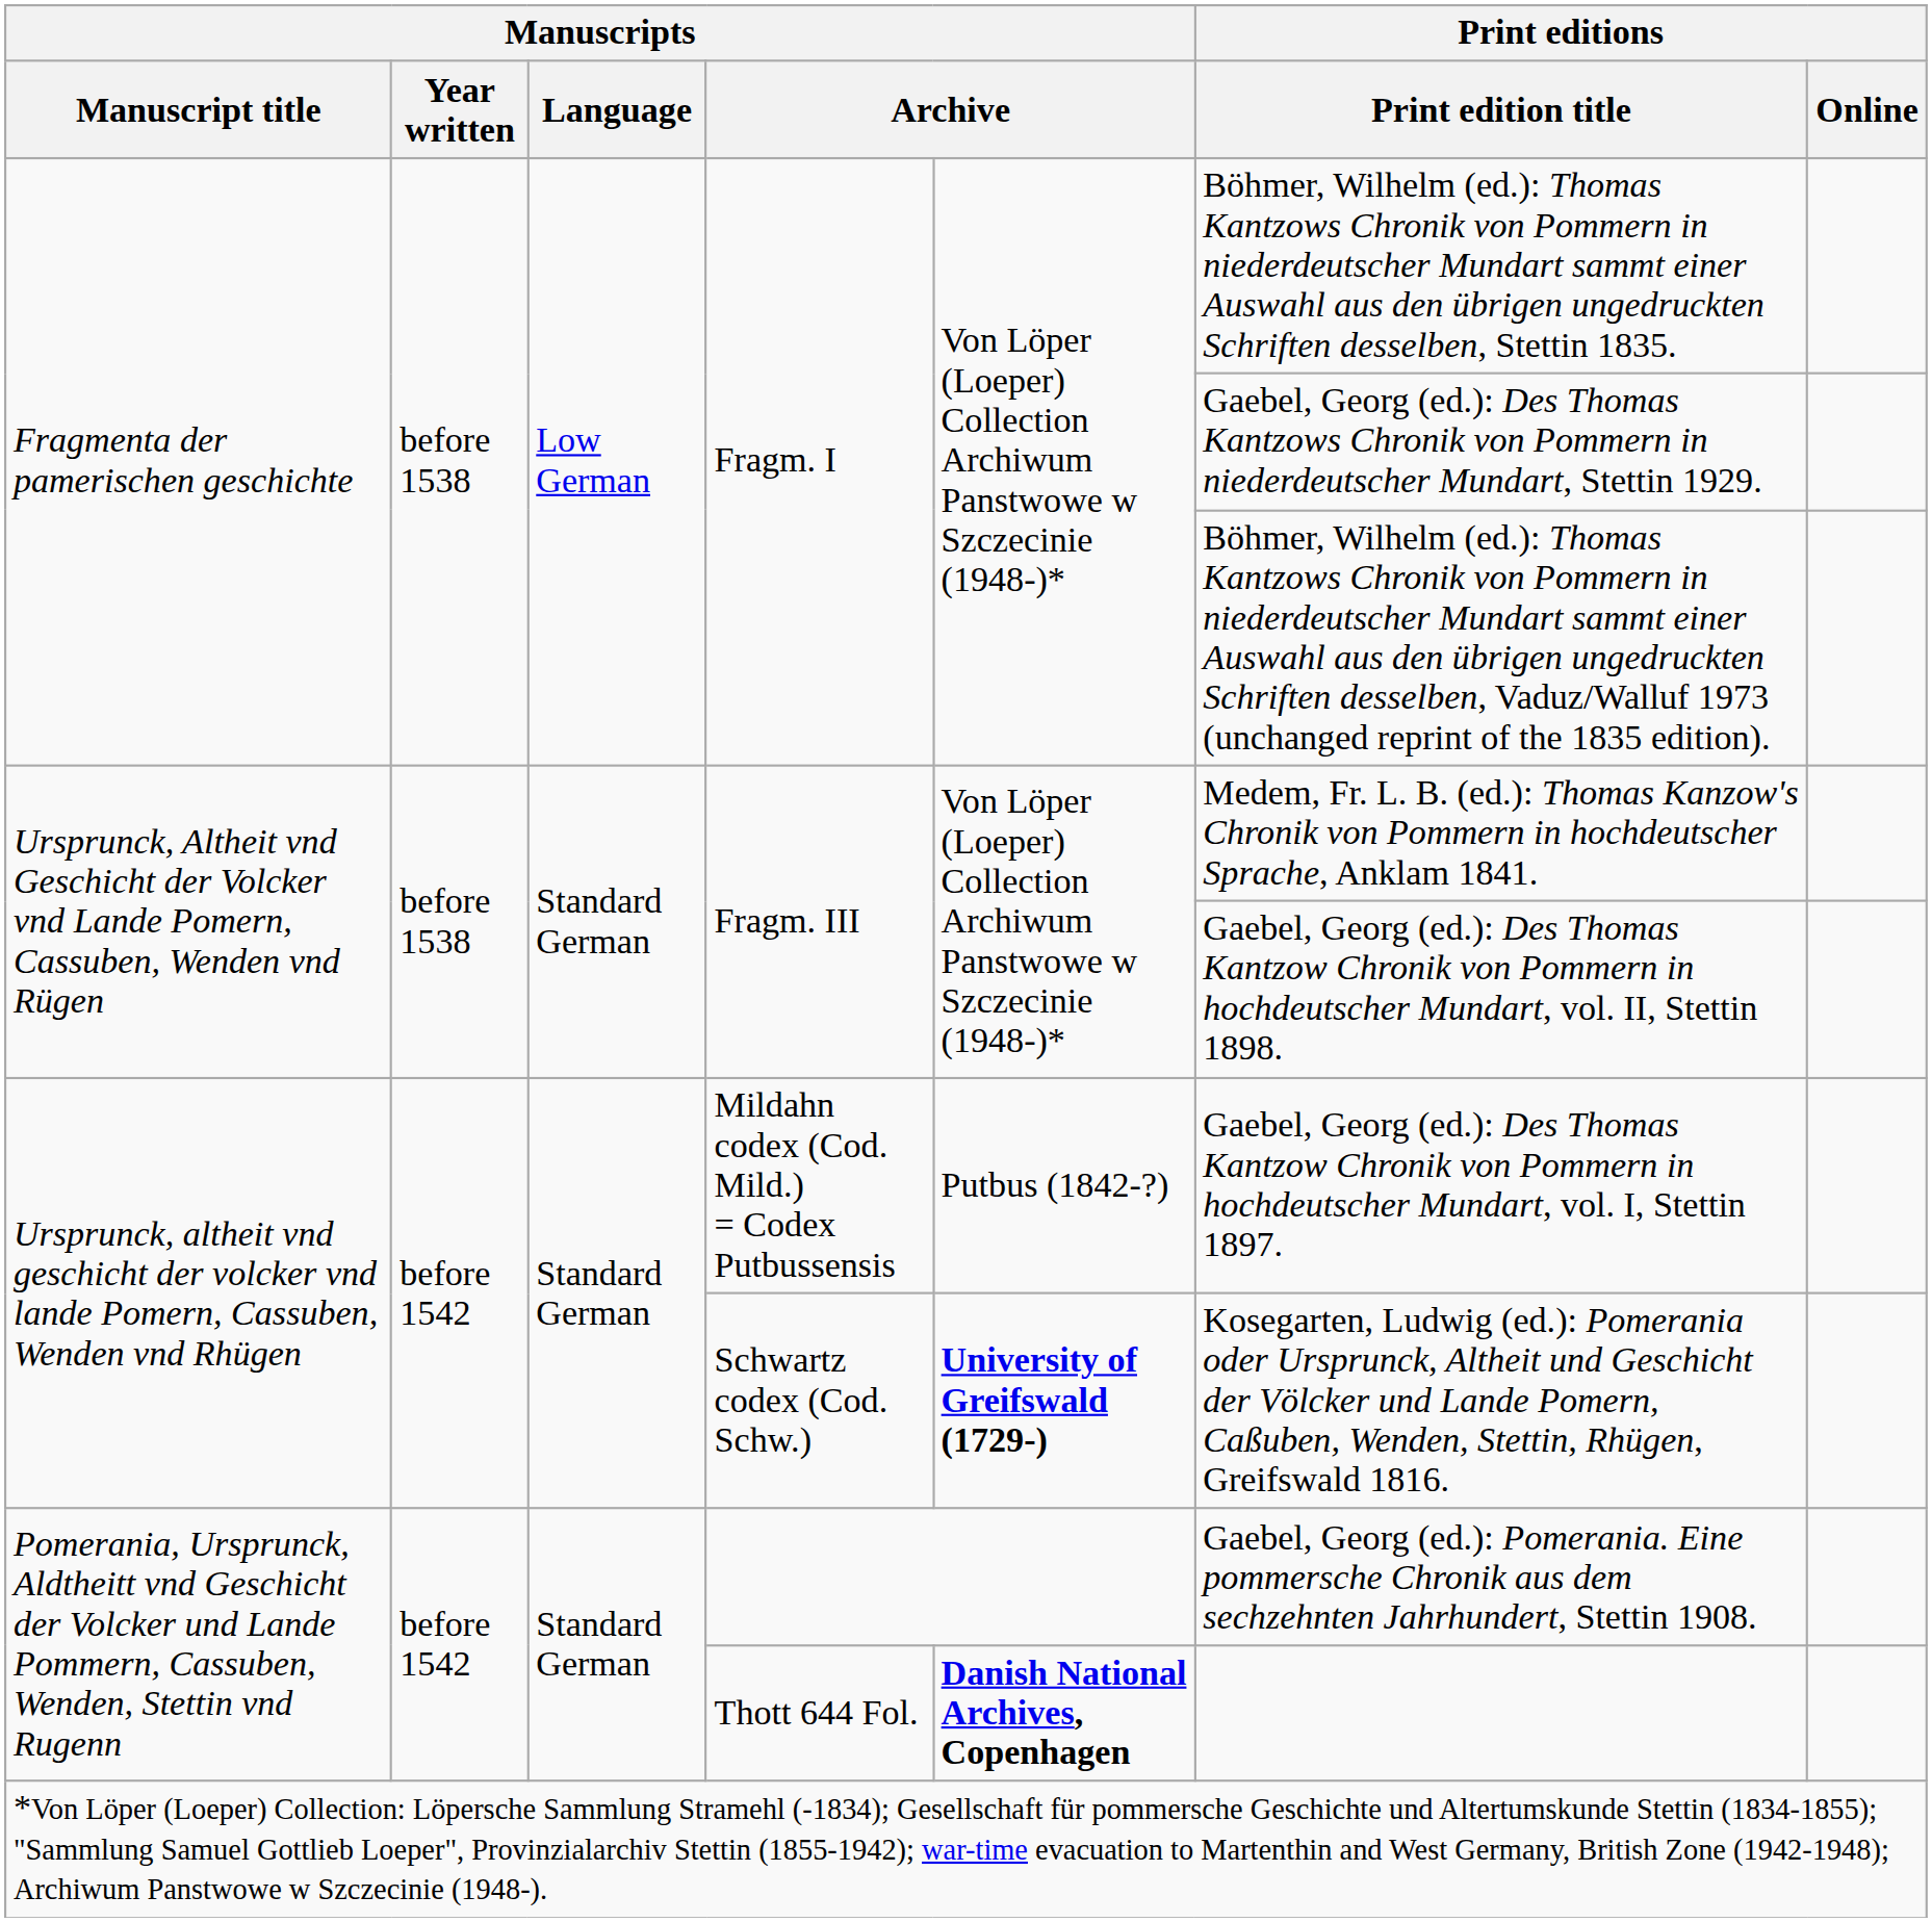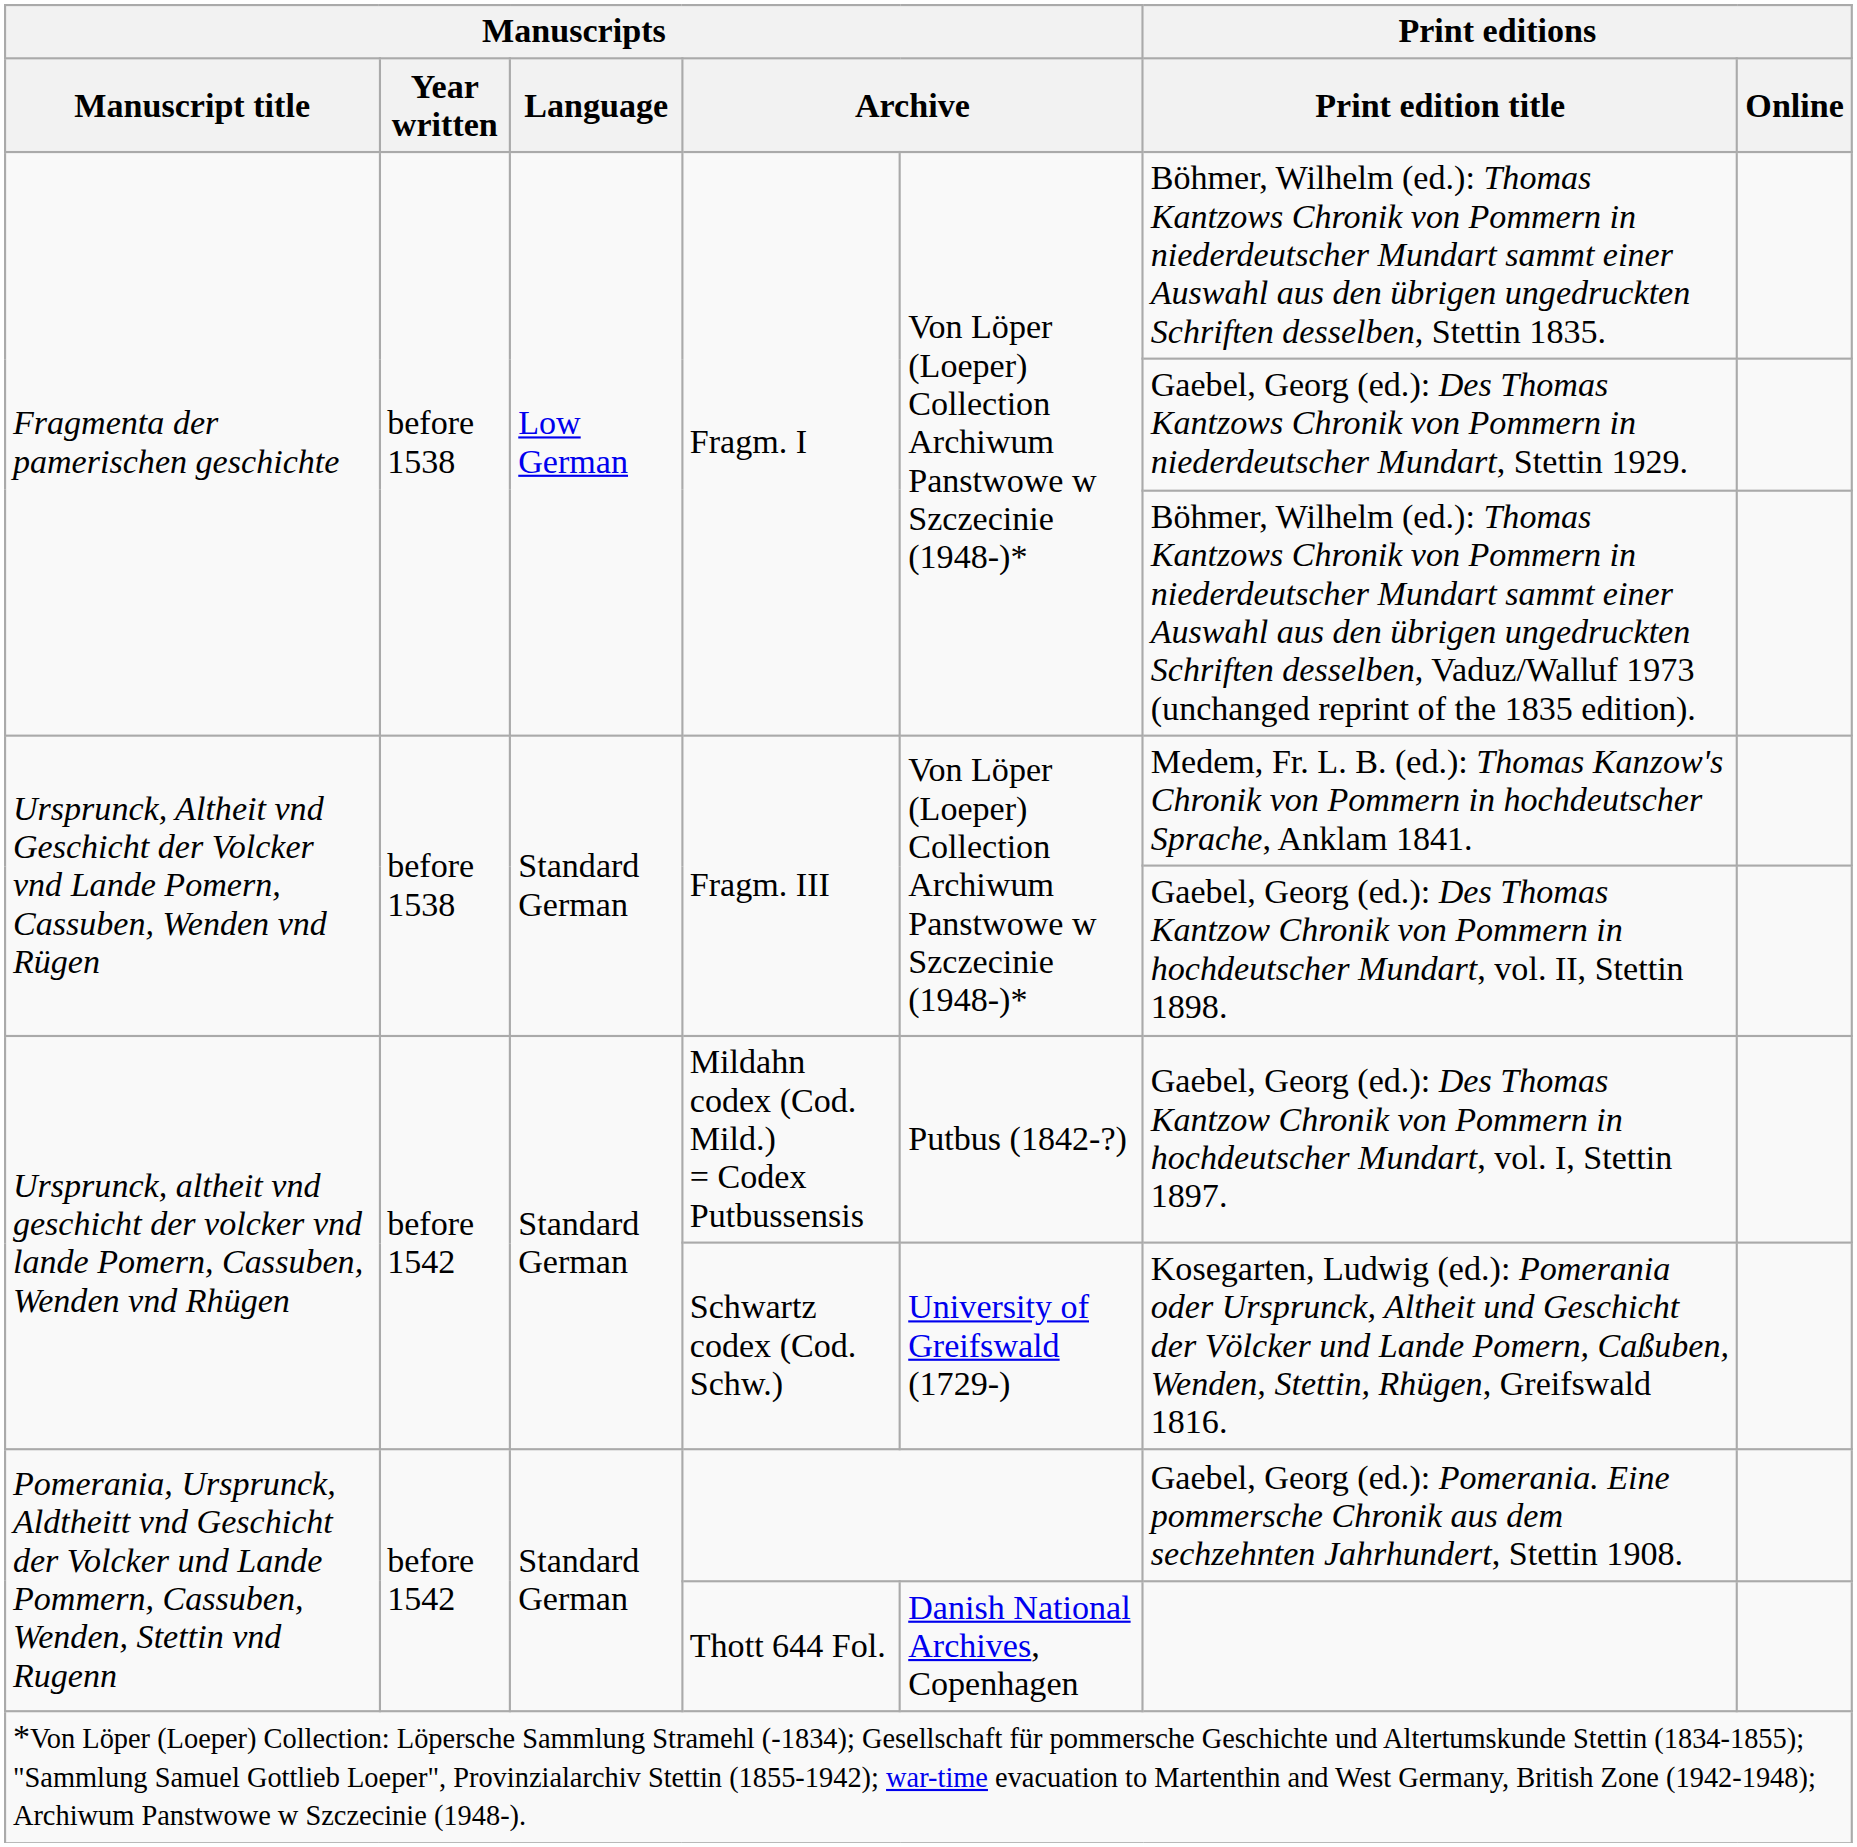Schwartz codex (Cod. Schw.) | column 5: bold -> normal
Thott 644 Fol. | column 5: bold -> normal
